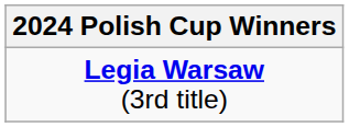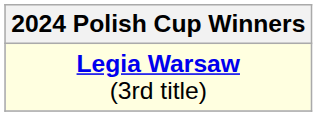row 2 | column 1: no background -> lightyellow background
